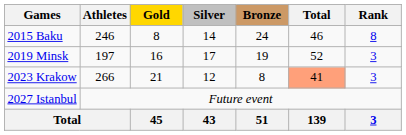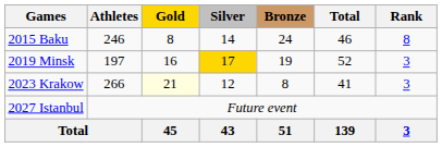2019 Minsk | Silver: no background -> gold background
2023 Krakow | Gold: no background -> lightyellow background
2023 Krakow | Total: lightsalmon background -> no background
